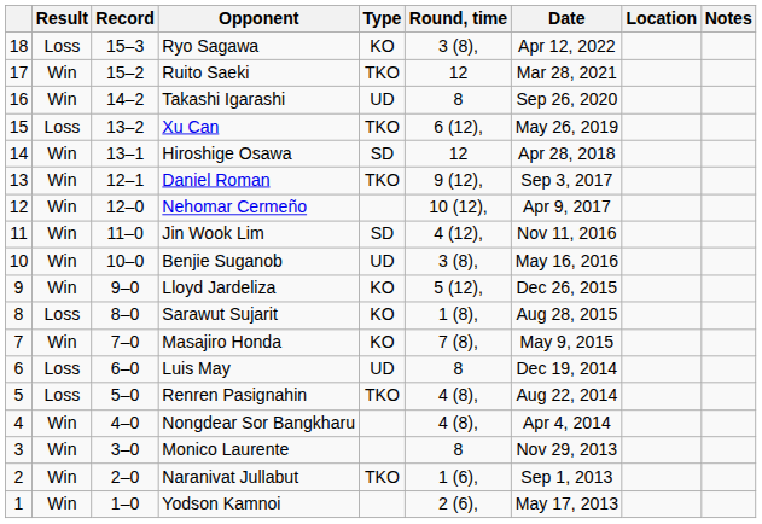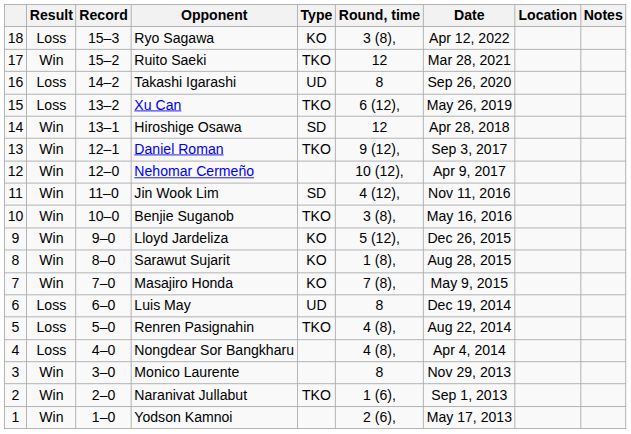Takashi Igarashi | Result: Win -> Loss
Benjie Suganob | Type: UD -> TKO
Sarawut Sujarit | Result: Loss -> Win
Nongdear Sor Bangkharu | Result: Win -> Loss
